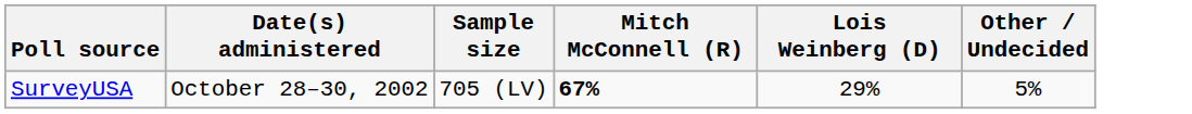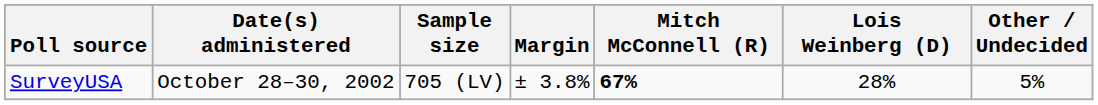+ column: Margin | ± 3.8%
SurveyUSA | Lois Weinberg (D): 29% -> 28%
